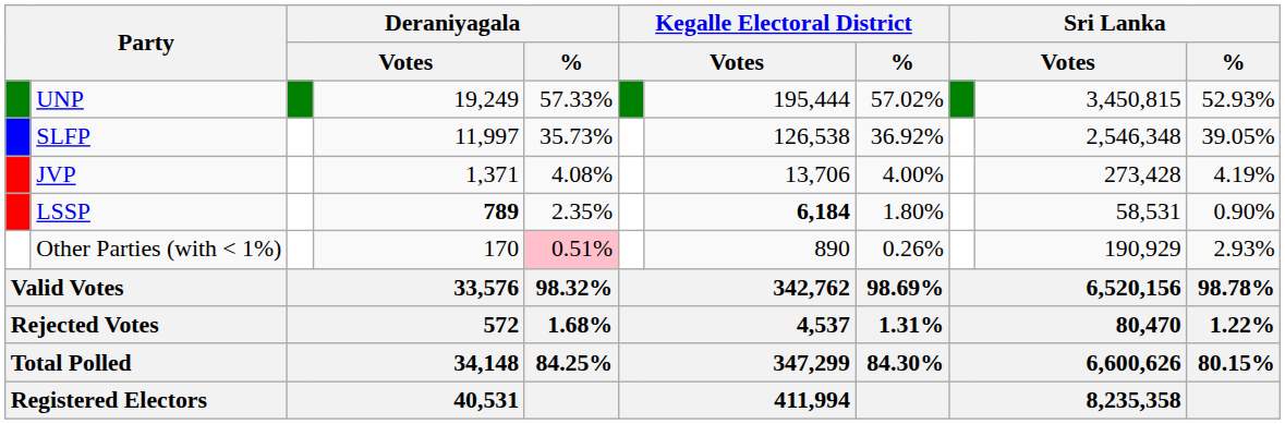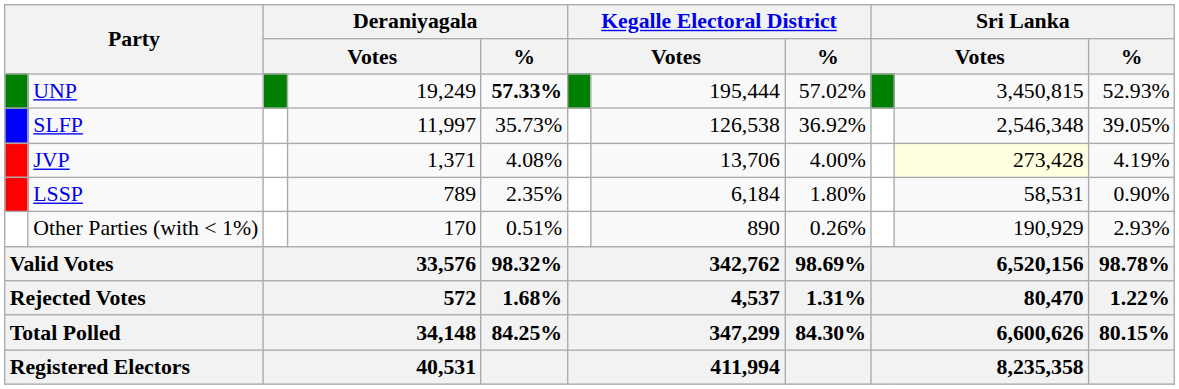UNP | Deraniyagala / %: normal -> bold
JVP | column 10: no background -> lightyellow background
LSSP | column 4: bold -> normal
LSSP | column 7: bold -> normal
Other Parties (with < 1%) | Deraniyagala / %: pink background -> no background
